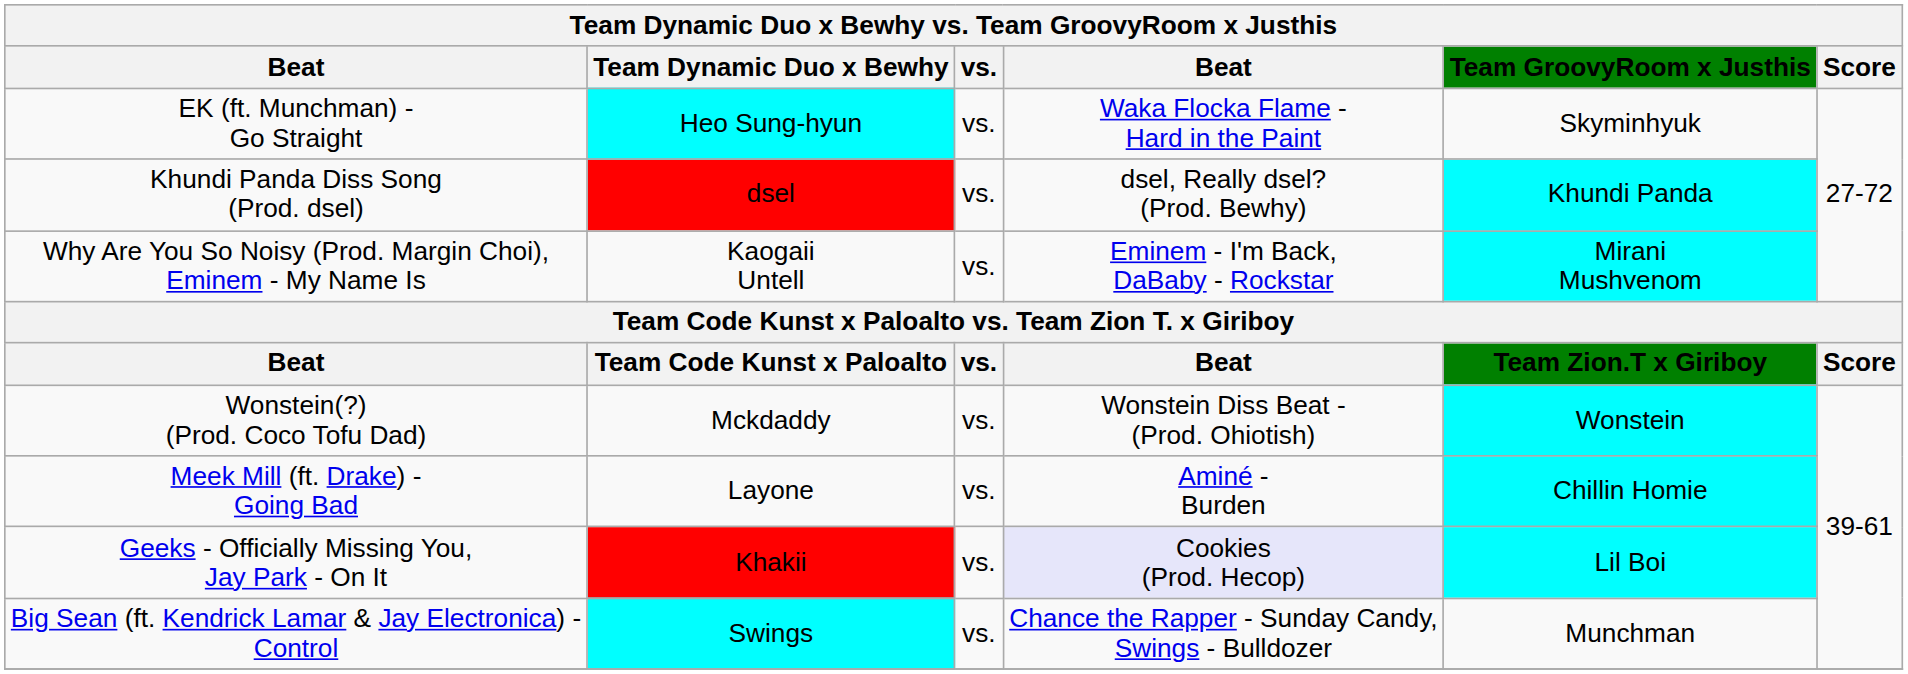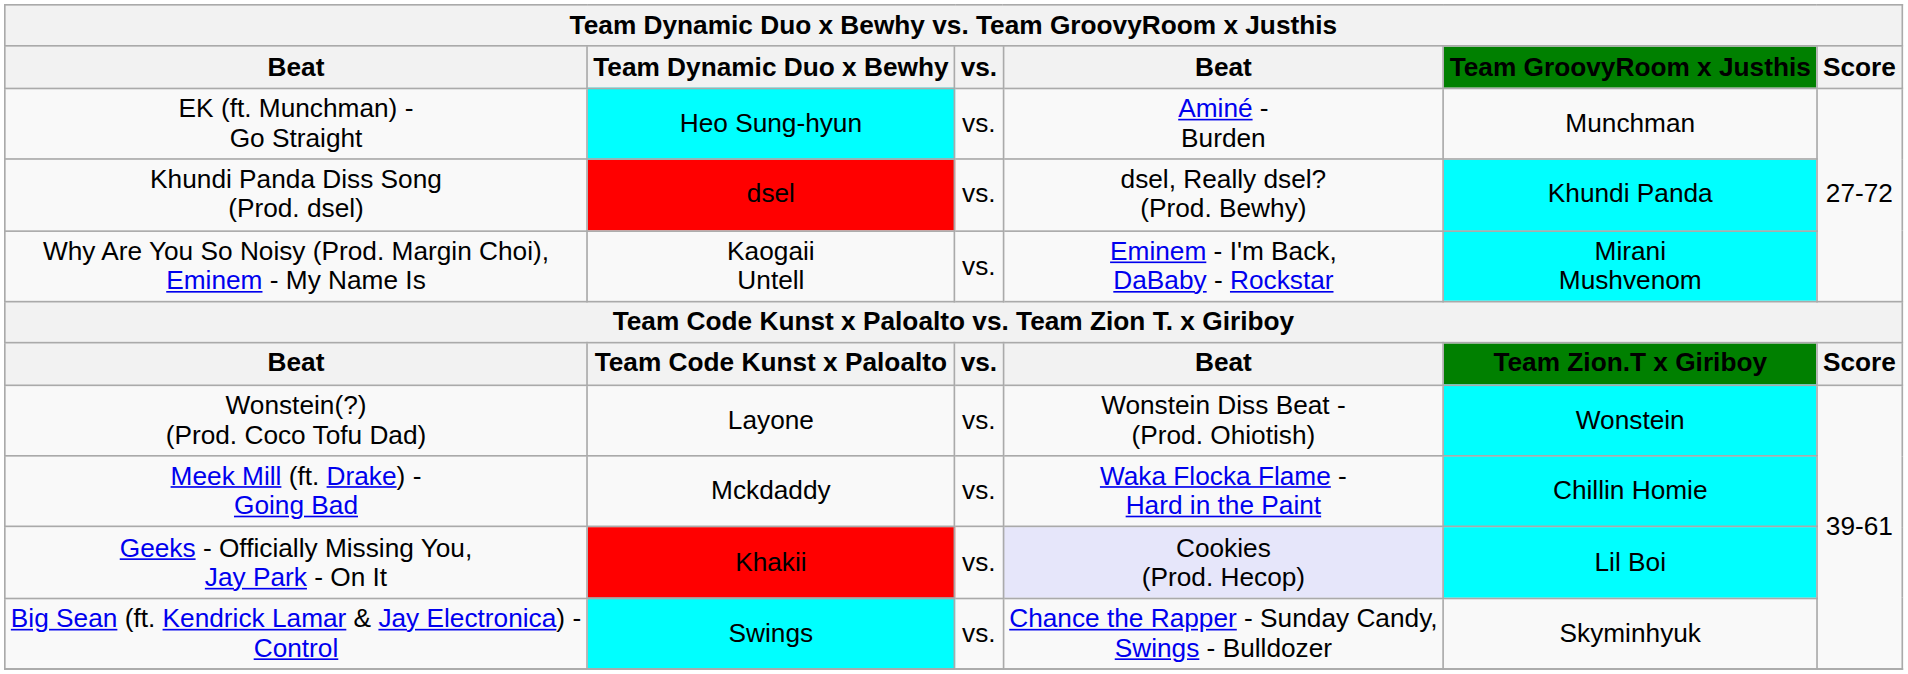EK (ft. Munchman) - Go Straight | column 4: Waka Flocka Flame - Hard in the Paint -> Aminé - Burden
EK (ft. Munchman) - Go Straight | Team GroovyRoom x Justhis: Skyminhyuk -> Munchman
Wonstein(?) (Prod. Coco Tofu Dad) | Team Dynamic Duo x Bewhy: Mckdaddy -> Layone
Meek Mill (ft. Drake) - Going Bad | Team Dynamic Duo x Bewhy: Layone -> Mckdaddy
Meek Mill (ft. Drake) - Going Bad | column 4: Aminé - Burden -> Waka Flocka Flame - Hard in the Paint
Big Sean (ft. Kendrick Lamar & Jay Electronica) - Control | Team GroovyRoom x Justhis: Munchman -> Skyminhyuk
